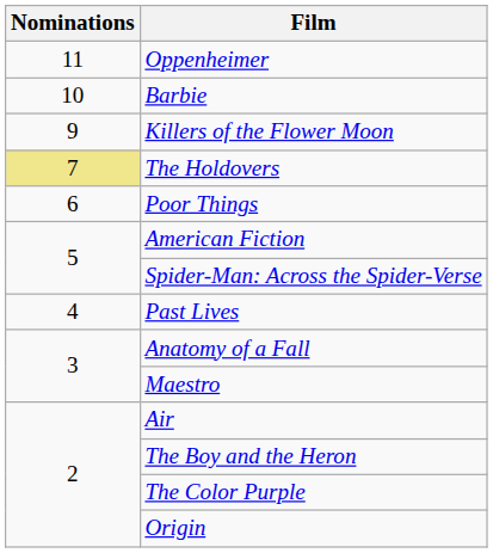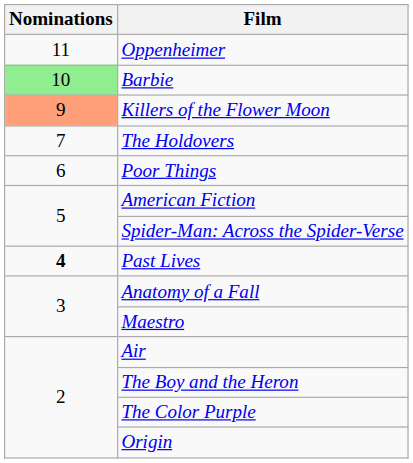Barbie | Nominations: no background -> lightgreen background
Killers of the Flower Moon | Nominations: no background -> lightsalmon background
The Holdovers | Nominations: khaki background -> no background
Past Lives | Nominations: normal -> bold
